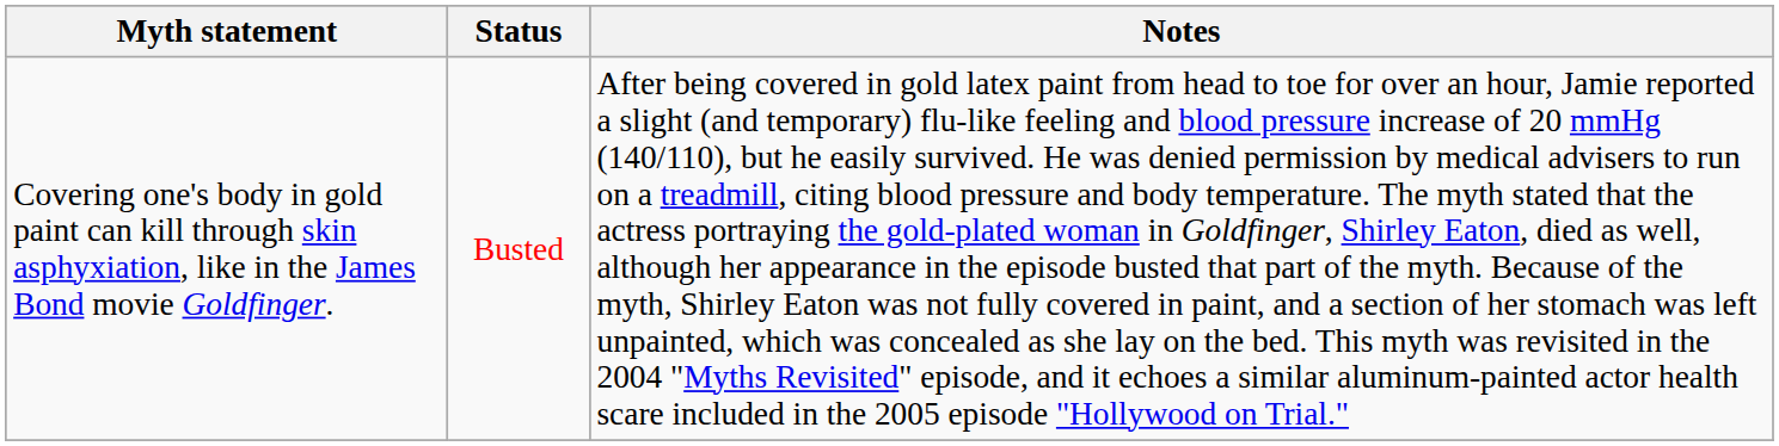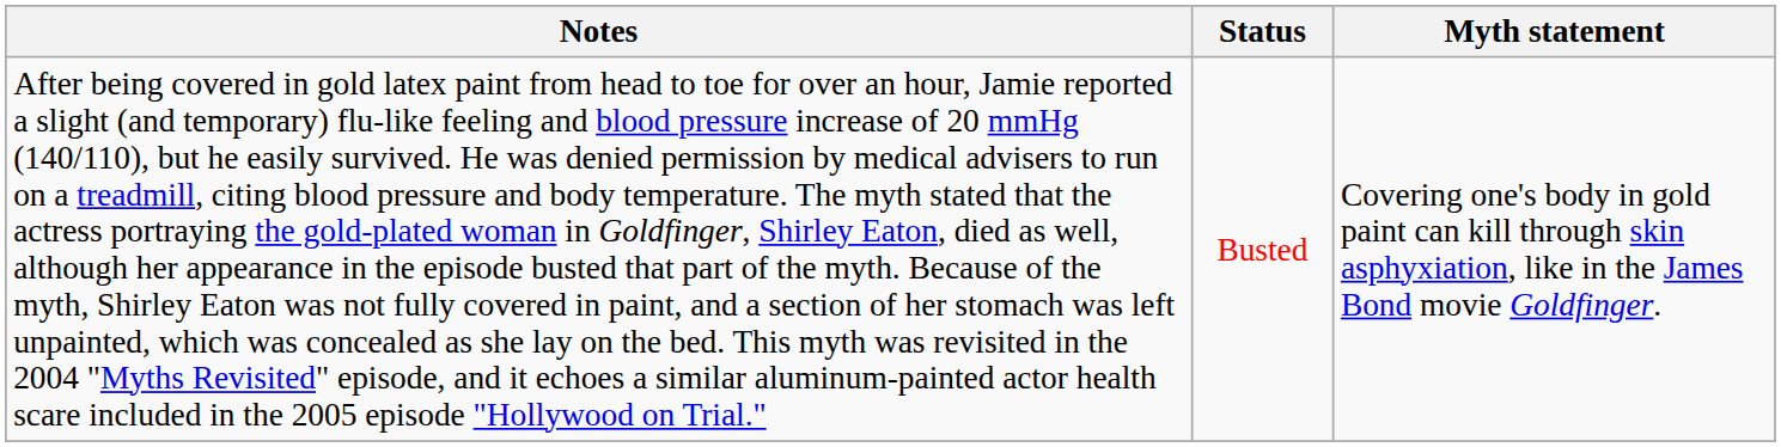columns swapped: Myth statement <-> Notes
